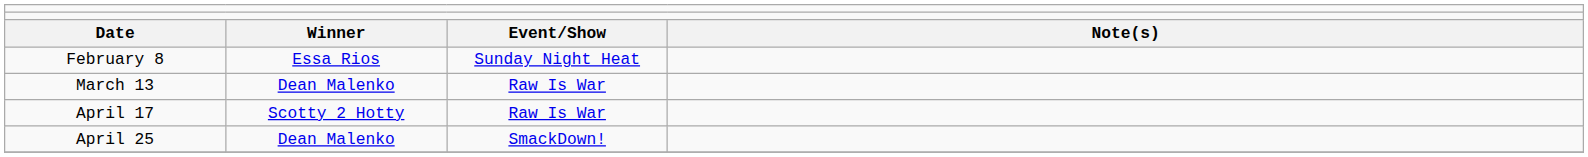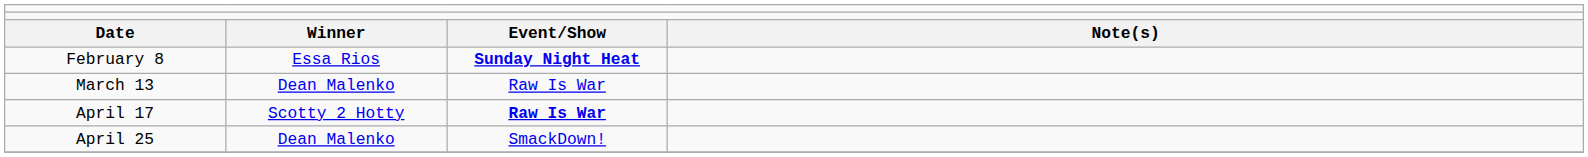February 8 | column 3: normal -> bold
April 17 | column 3: normal -> bold
